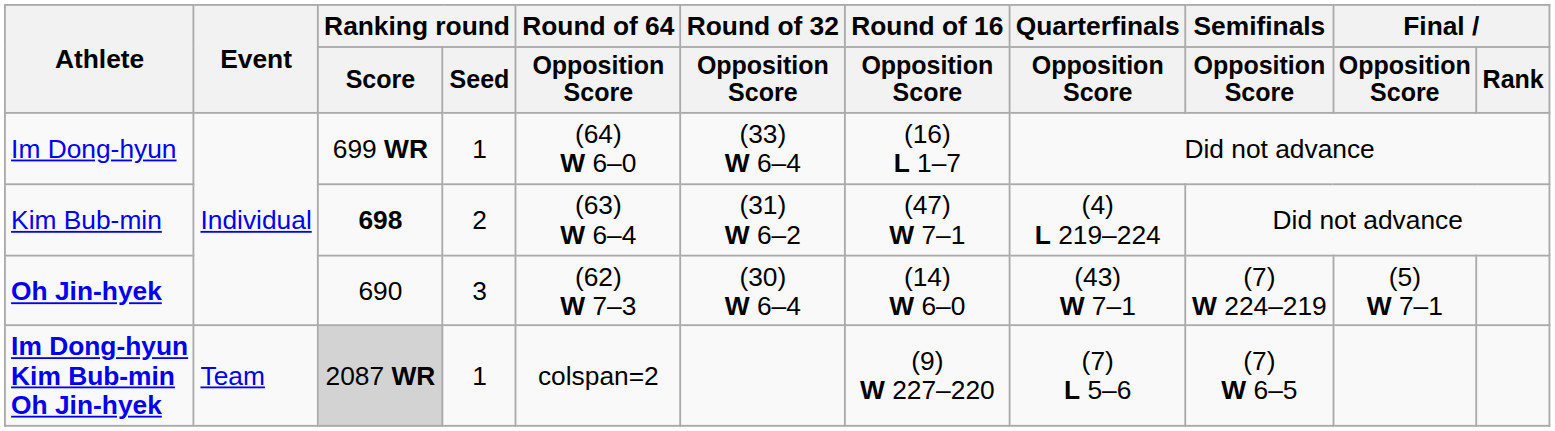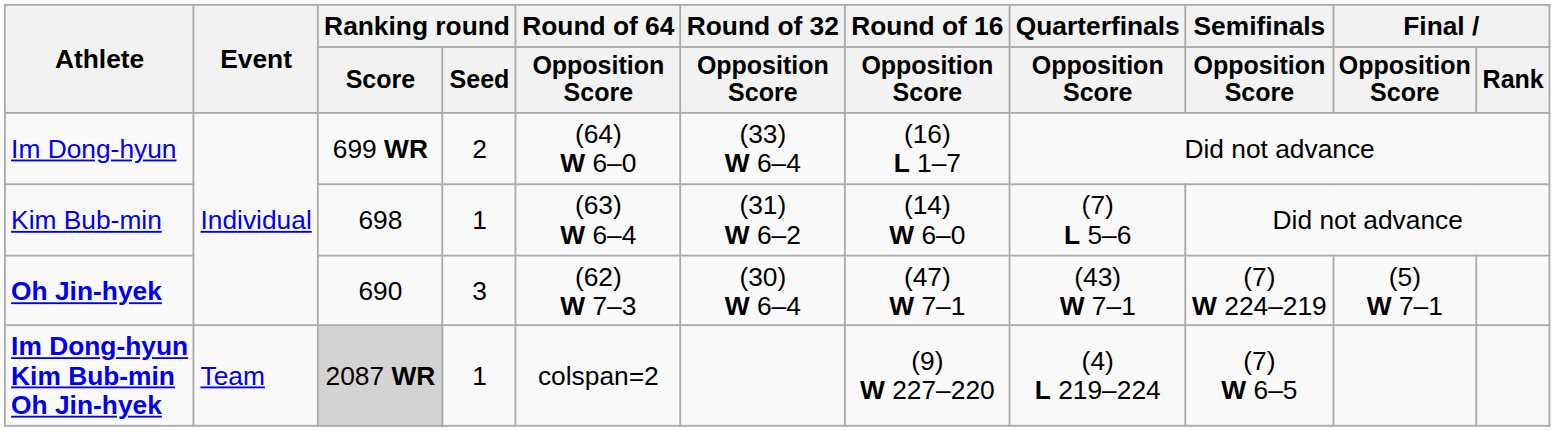Im Dong-hyun | Ranking round / Seed: 1 -> 2
Kim Bub-min | Ranking round / Score: bold -> normal
Kim Bub-min | Ranking round / Seed: 2 -> 1
Kim Bub-min | Round of 16 / Opposition Score: (47) W 7–1 -> (14) W 6–0
Kim Bub-min | Quarterfinals / Opposition Score: (4) L 219–224 -> (7) L 5–6
Oh Jin-hyek | Round of 16 / Opposition Score: (14) W 6–0 -> (47) W 7–1
Im Dong-hyun Kim Bub-min Oh Jin-hyek | Quarterfinals / Opposition Score: (7) L 5–6 -> (4) L 219–224
